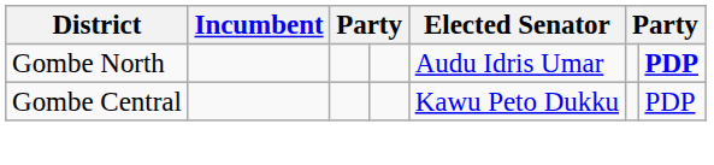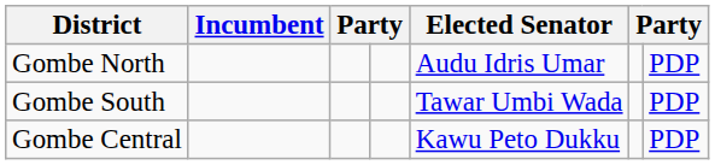Gombe North | column 7: bold -> normal
+ row: Gombe South | Tawar Umbi Wada | PDP
